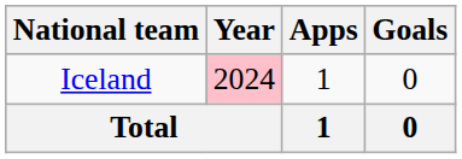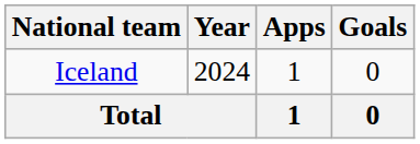Iceland | Year: pink background -> no background
